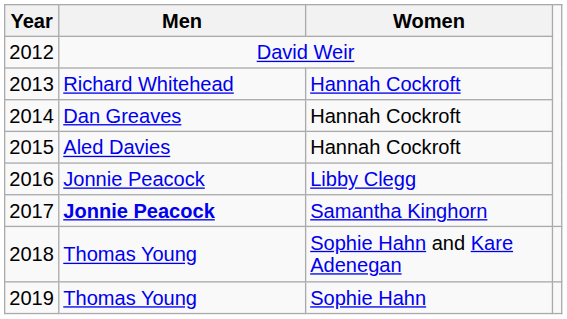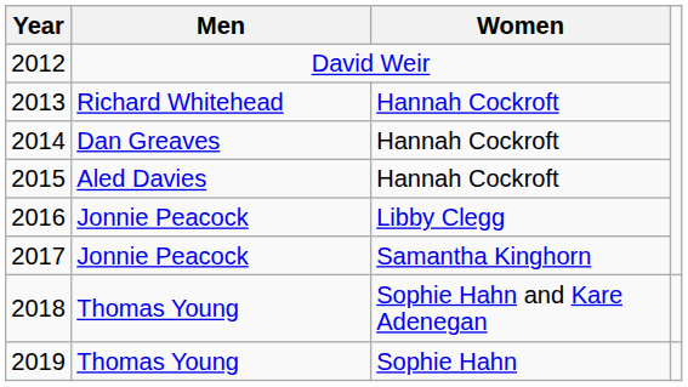2017 | Men: bold -> normal
